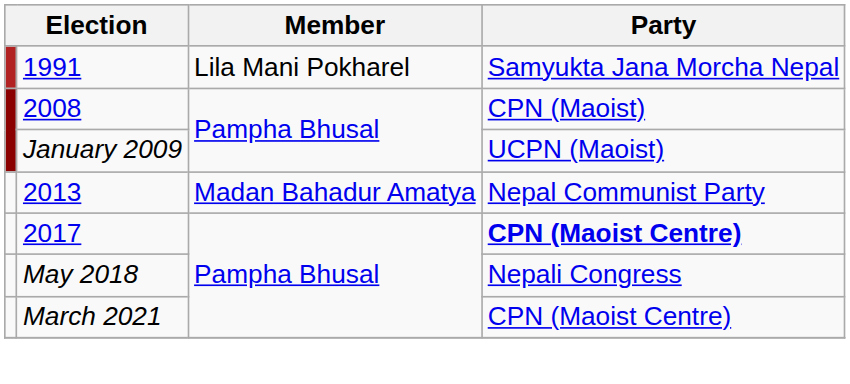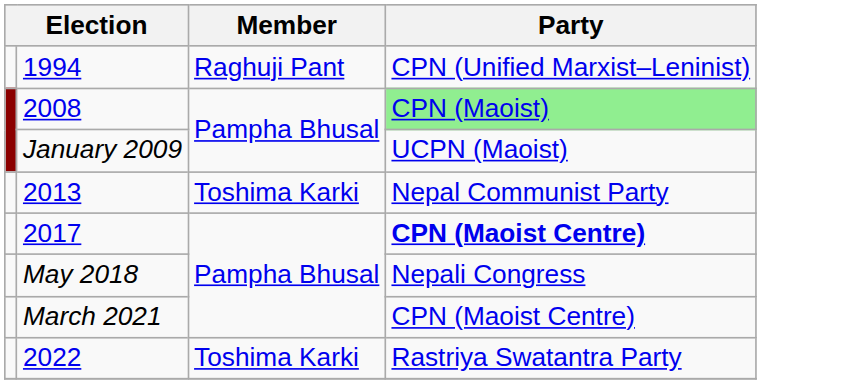- row: 1991 | Lila Mani Pokharel | Samyukta Jana Morcha Nepal
+ row: 1994 | Raghuji Pant | CPN (Unified Marxist–Leninist)
2008 | Party: no background -> lightgreen background
2013 | Member: Madan Bahadur Amatya -> Toshima Karki
+ row: 2022 | Toshima Karki | Rastriya Swatantra Party
